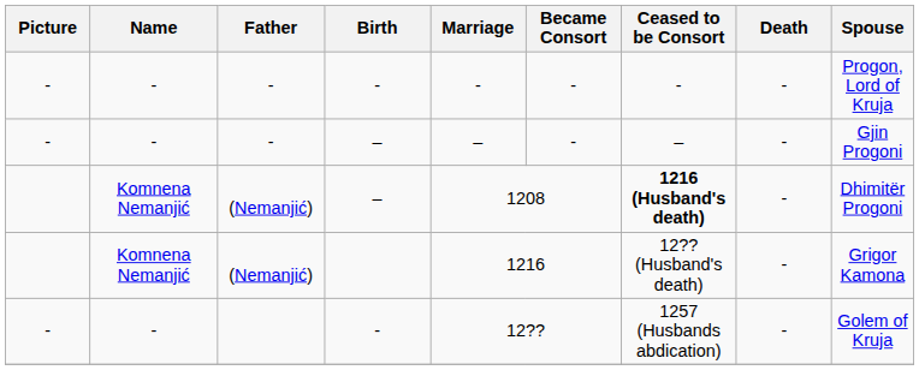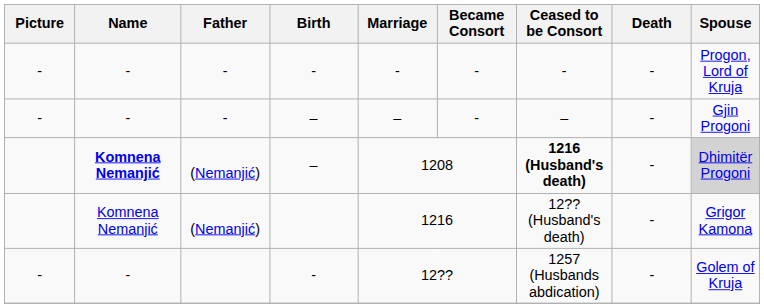(Nemanjić) / – | Name: normal -> bold
(Nemanjić) / – | Spouse: no background -> lightgrey background
